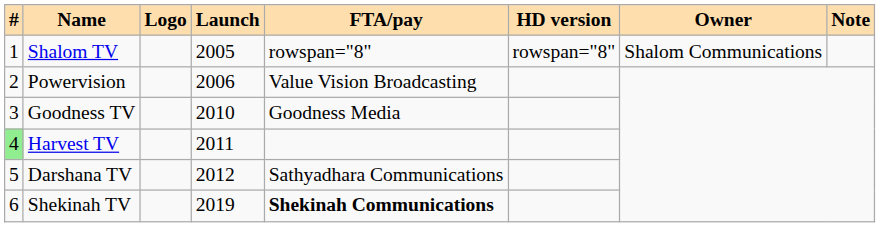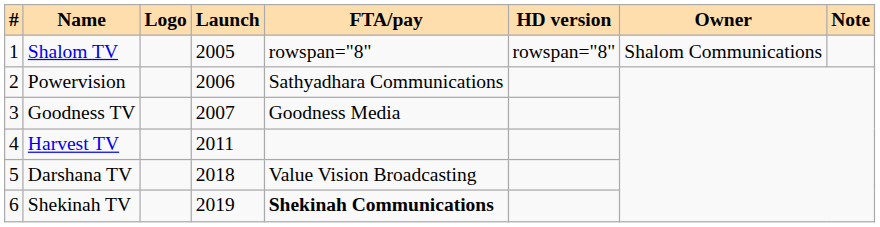Powervision | FTA/pay: Value Vision Broadcasting -> Sathyadhara Communications
Goodness TV | Launch: 2010 -> 2007
Harvest TV | #: lightgreen background -> no background
Darshana TV | Launch: 2012 -> 2018
Darshana TV | FTA/pay: Sathyadhara Communications -> Value Vision Broadcasting
